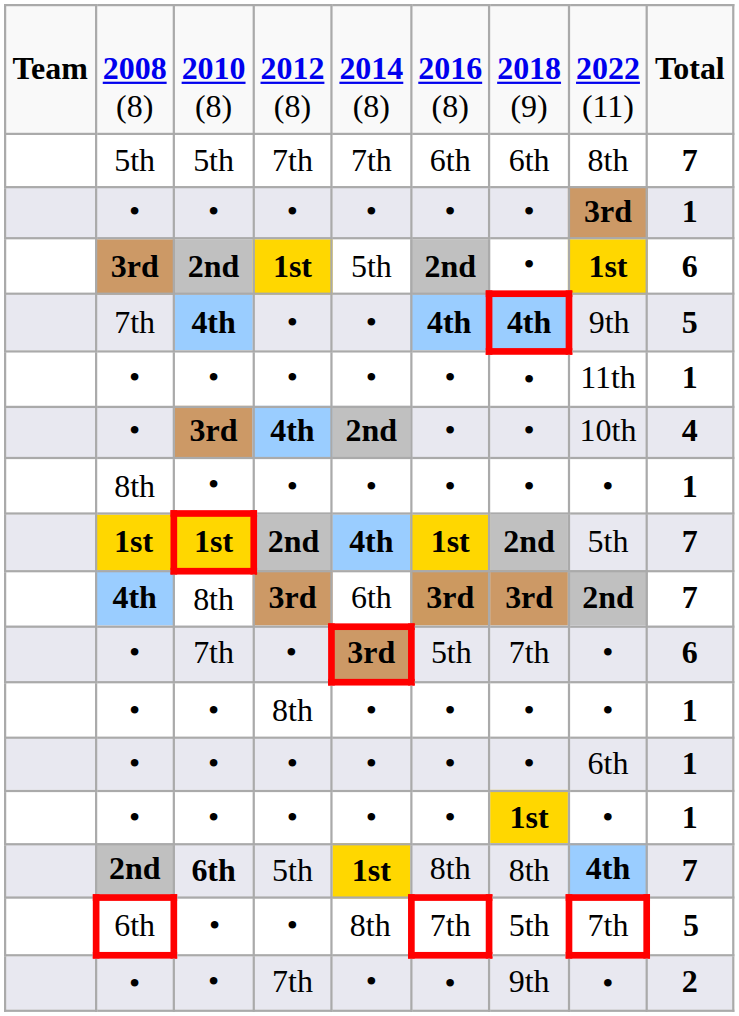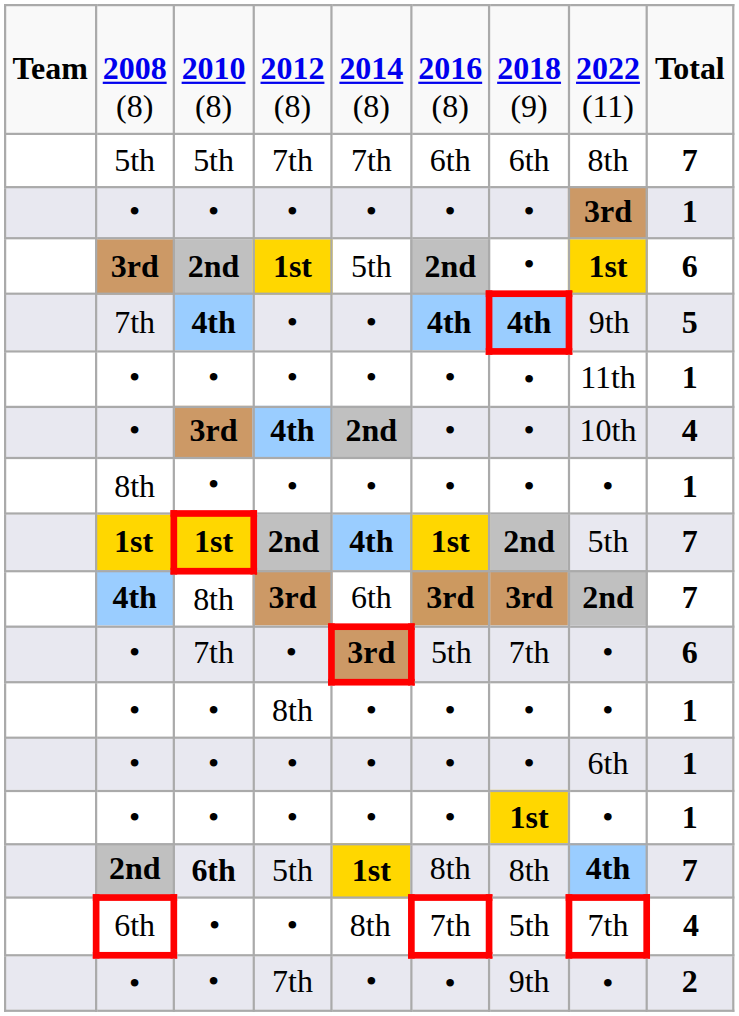row 16 | column 9: 5 -> 4
